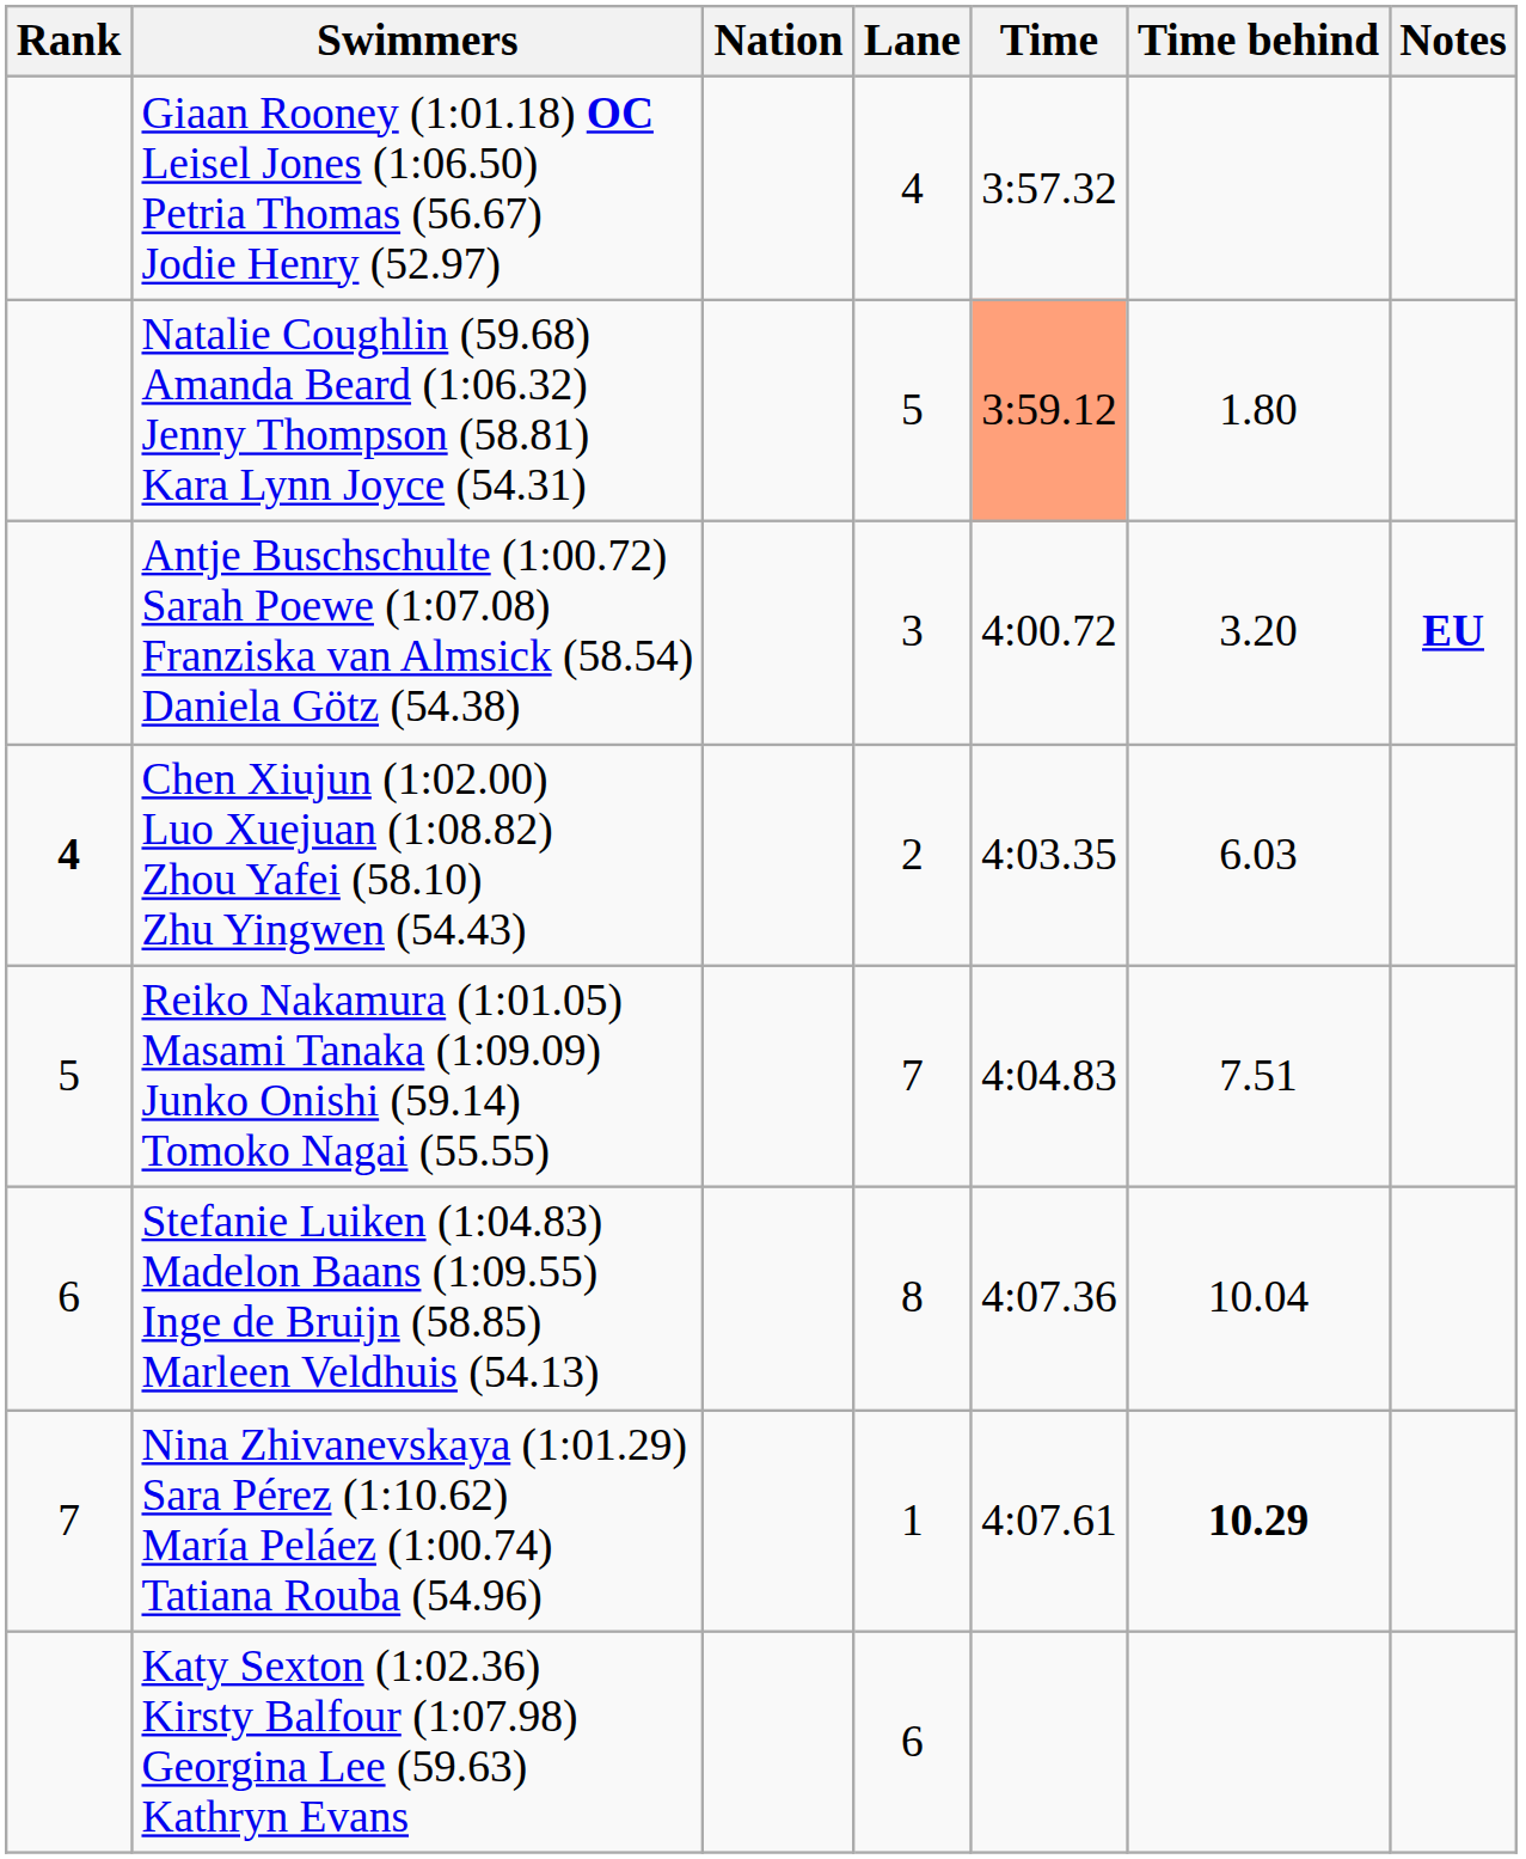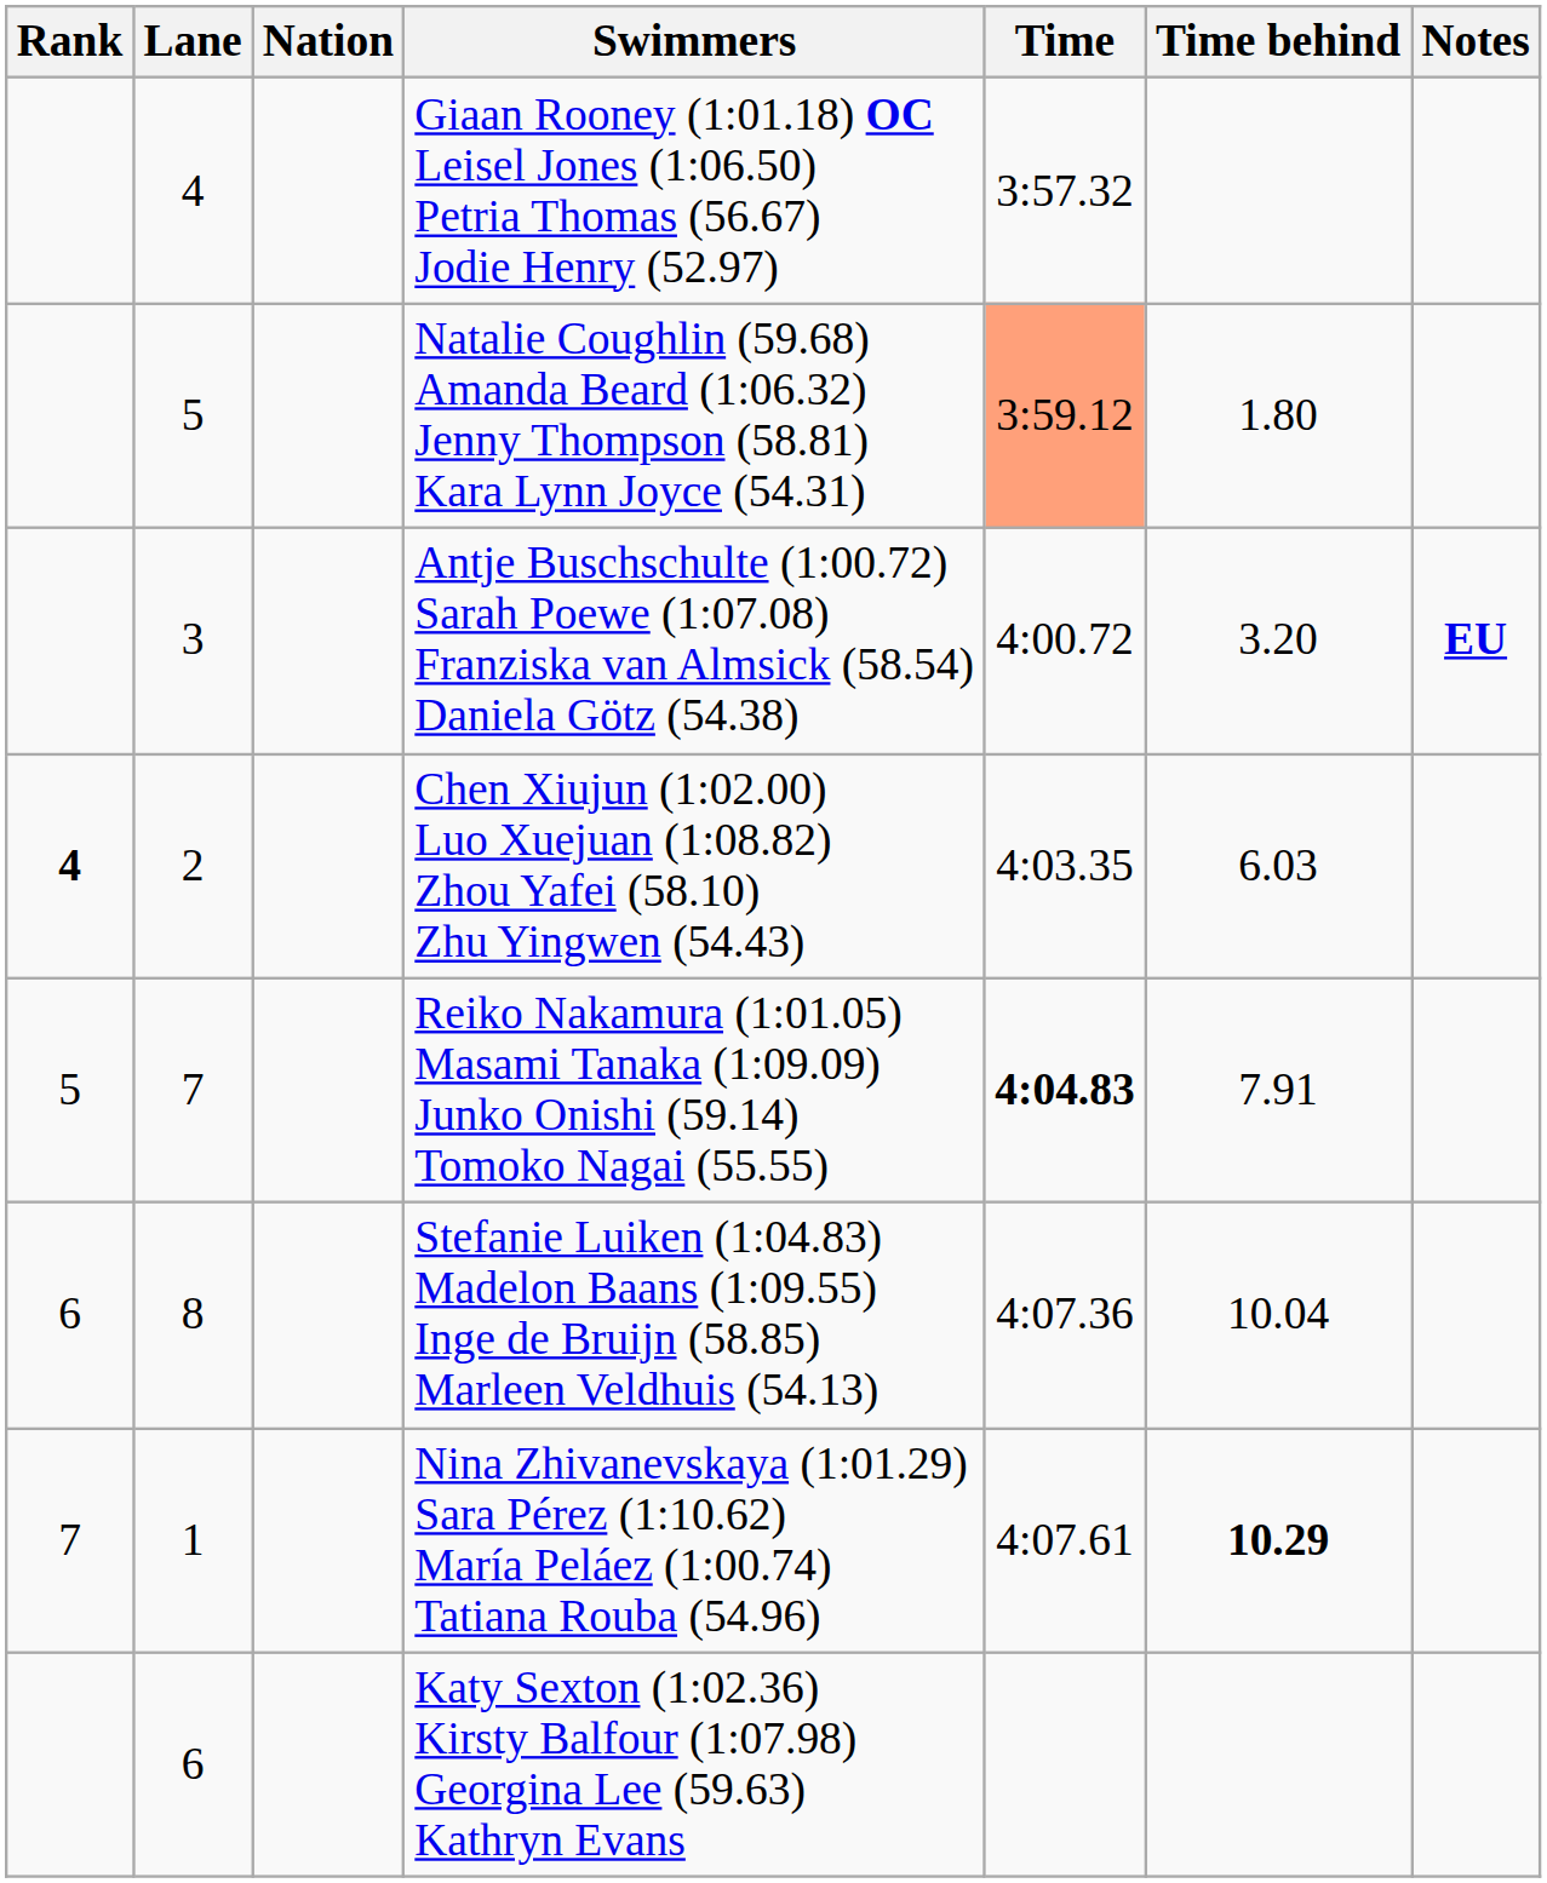columns swapped: Lane <-> Swimmers
row 6 | Time: normal -> bold
row 6 | Time behind: 7.51 -> 7.91
